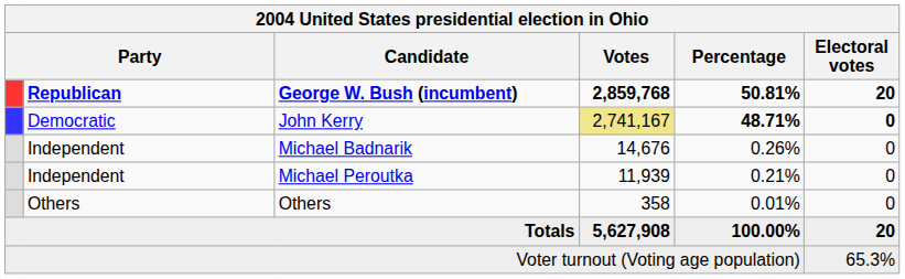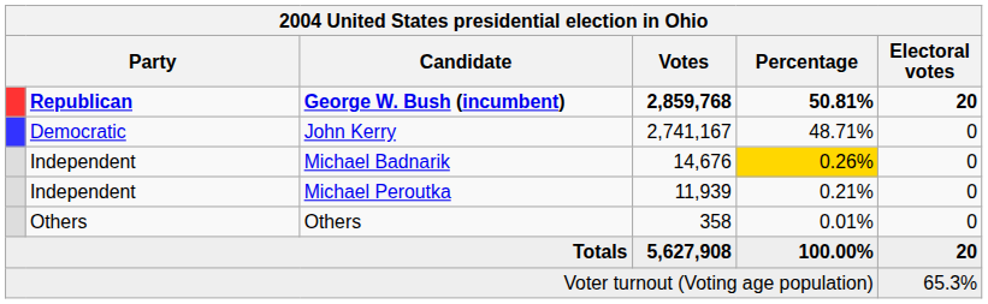John Kerry | Votes: khaki background -> no background
John Kerry | Percentage: bold -> normal
John Kerry | Electoral votes: bold -> normal
Michael Badnarik | Percentage: no background -> gold background
